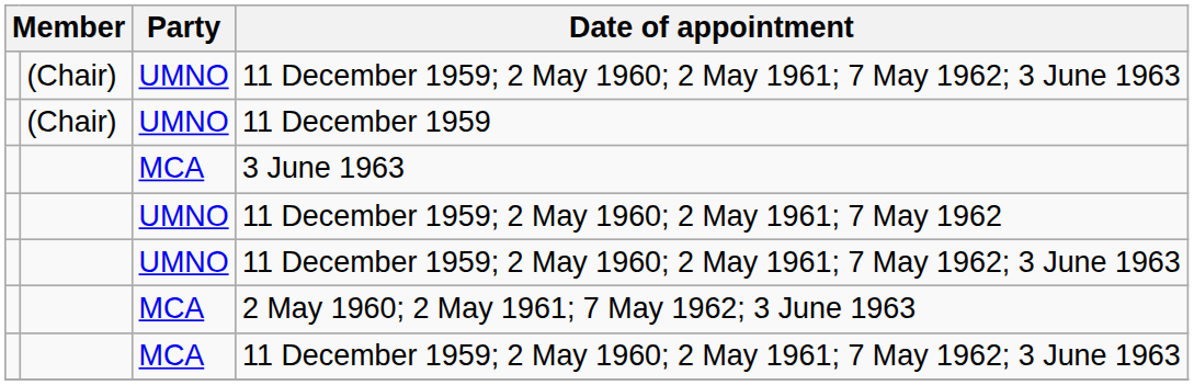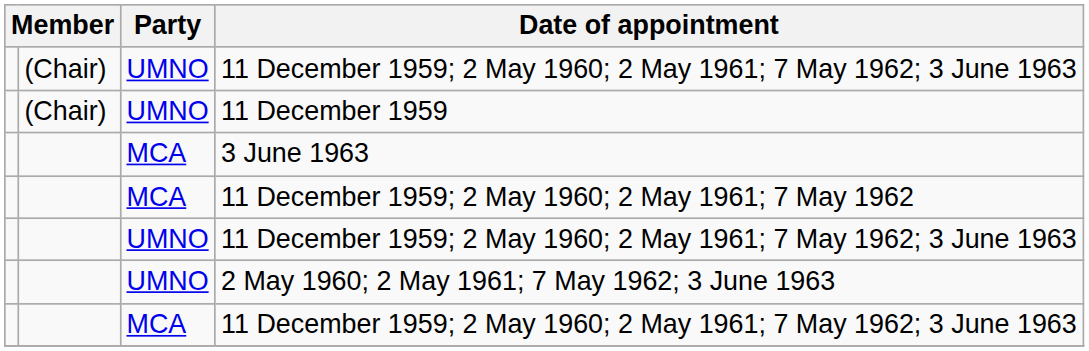11 December 1959; 2 May 1960; 2 May 1961; 7 May 1962 | Party: UMNO -> MCA
2 May 1960; 2 May 1961; 7 May 1962; 3 June 1963 | Party: MCA -> UMNO
